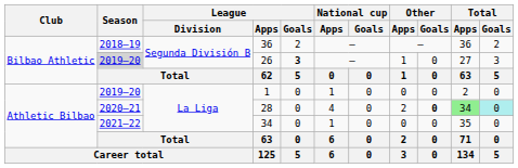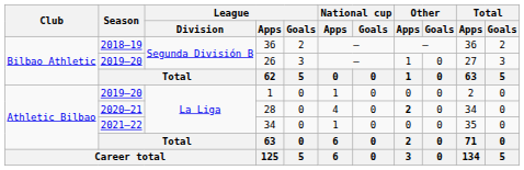26 | Season: lightgrey background -> no background
26 | League / Goals: bold -> normal
28 | Other / Apps: normal -> bold
28 | Other / Goals: bold -> normal
28 | Total / Apps: lightgreen background -> no background
28 | Total / Goals: paleturquoise background -> no background
